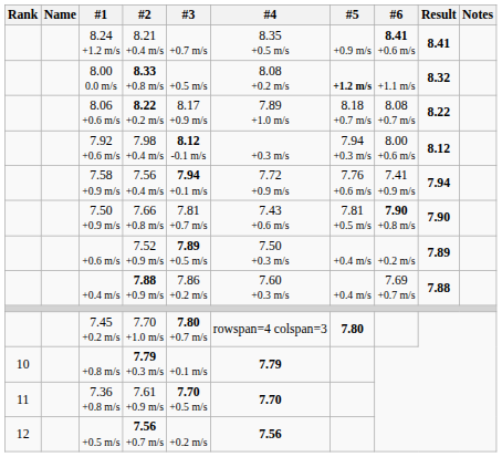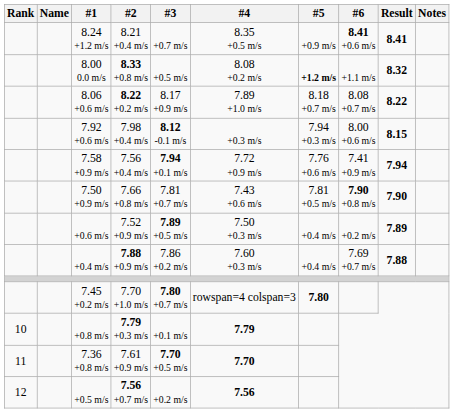7.92 +0.6 m/s | Result: 8.12 -> 8.15
